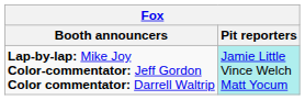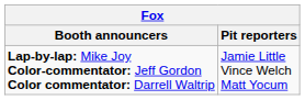row 3 | Pit reporters: paleturquoise background -> no background
